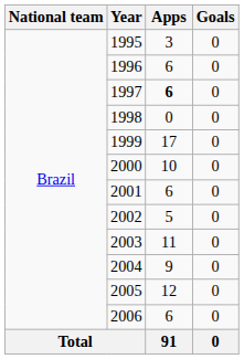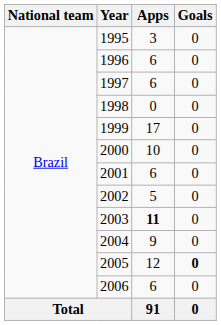1997 | Apps: bold -> normal
2003 | Apps: normal -> bold
2005 | Goals: normal -> bold
